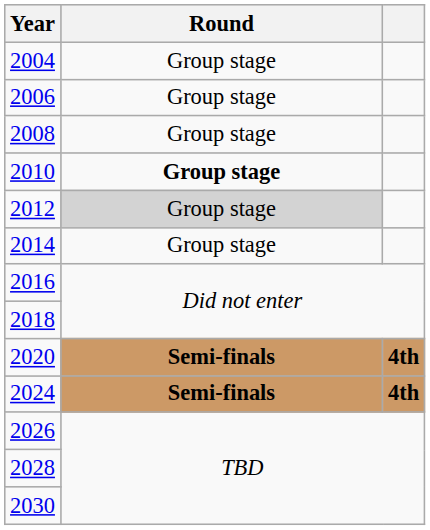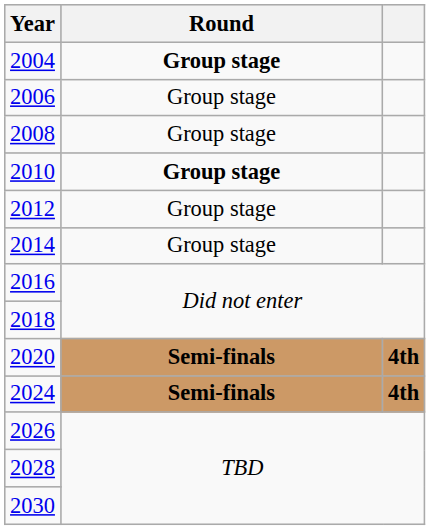2004 | Round: normal -> bold
2012 | Round: lightgrey background -> no background
